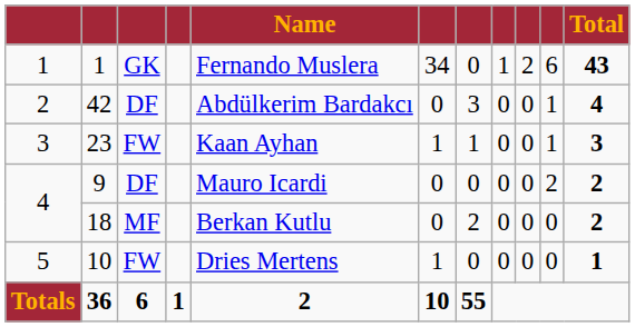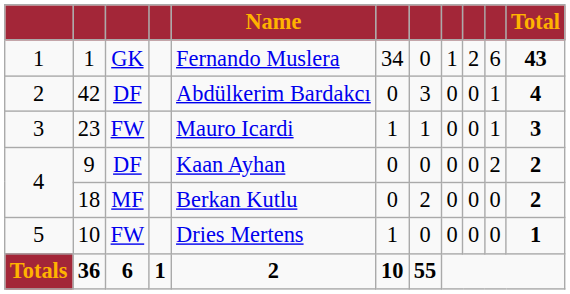23 | Name: Kaan Ayhan -> Mauro Icardi
9 | Name: Mauro Icardi -> Kaan Ayhan
